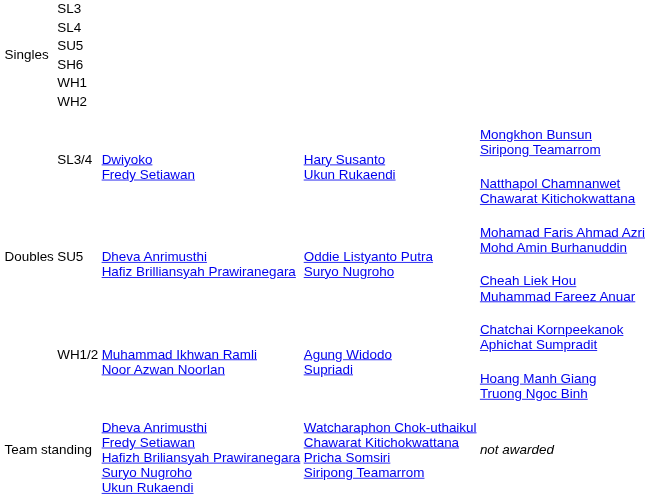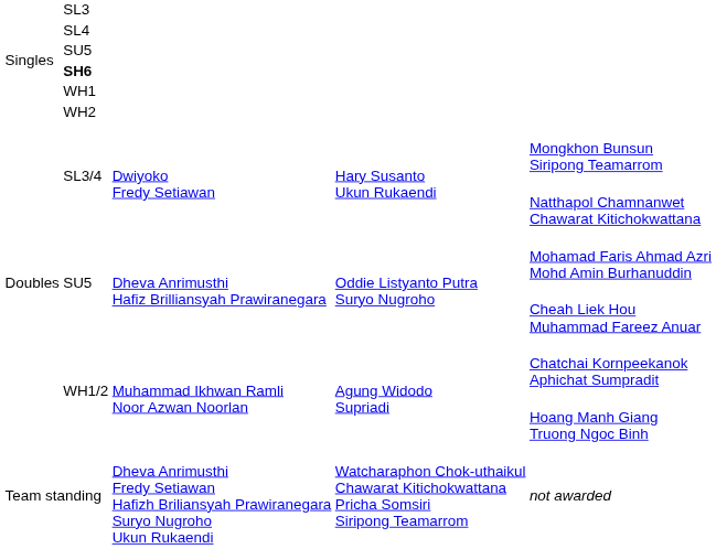SH6 | column 2: normal -> bold
